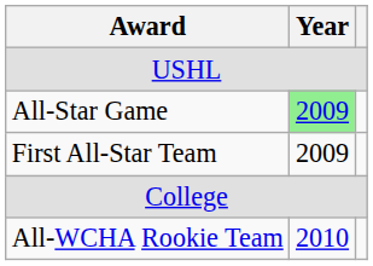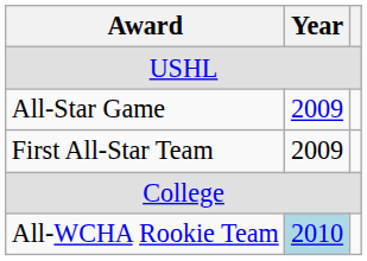All-Star Game | Year: lightgreen background -> no background
All-WCHA Rookie Team | Year: no background -> lightblue background
